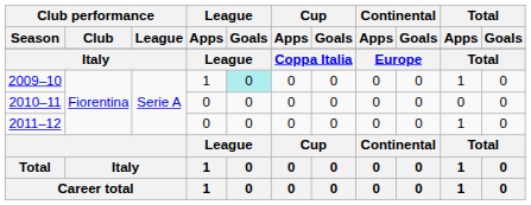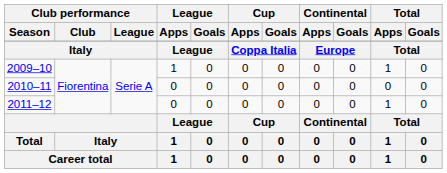2009–10 | League / Goals: paleturquoise background -> no background
